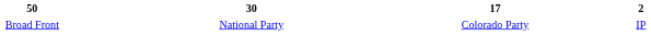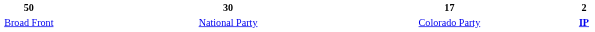Broad Front | column 4: normal -> bold
